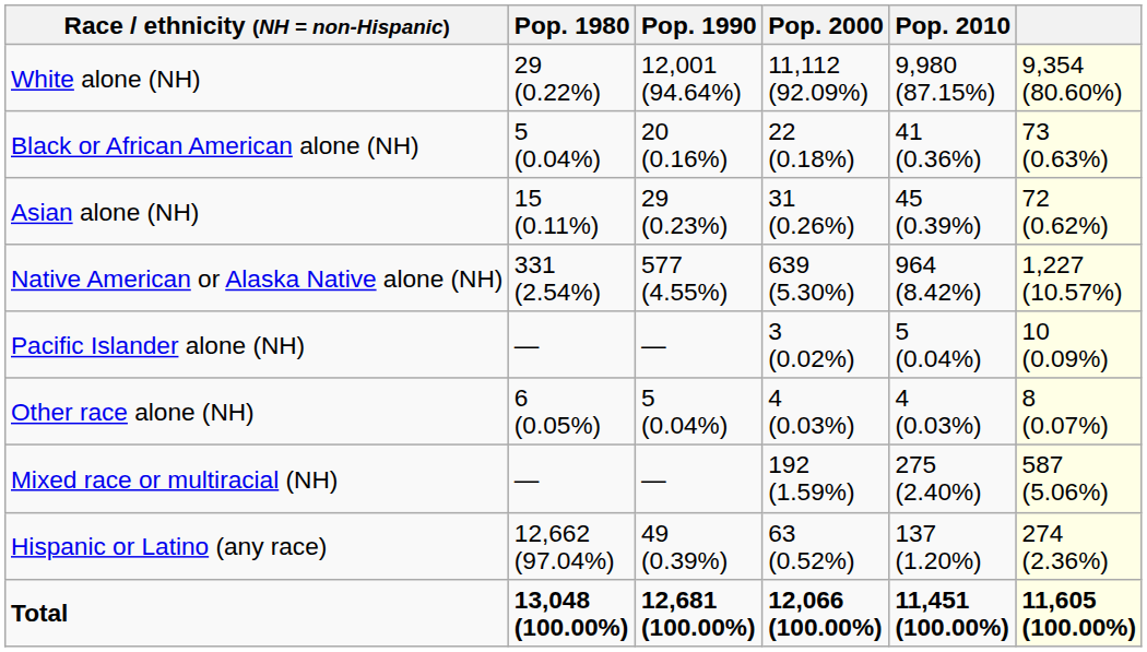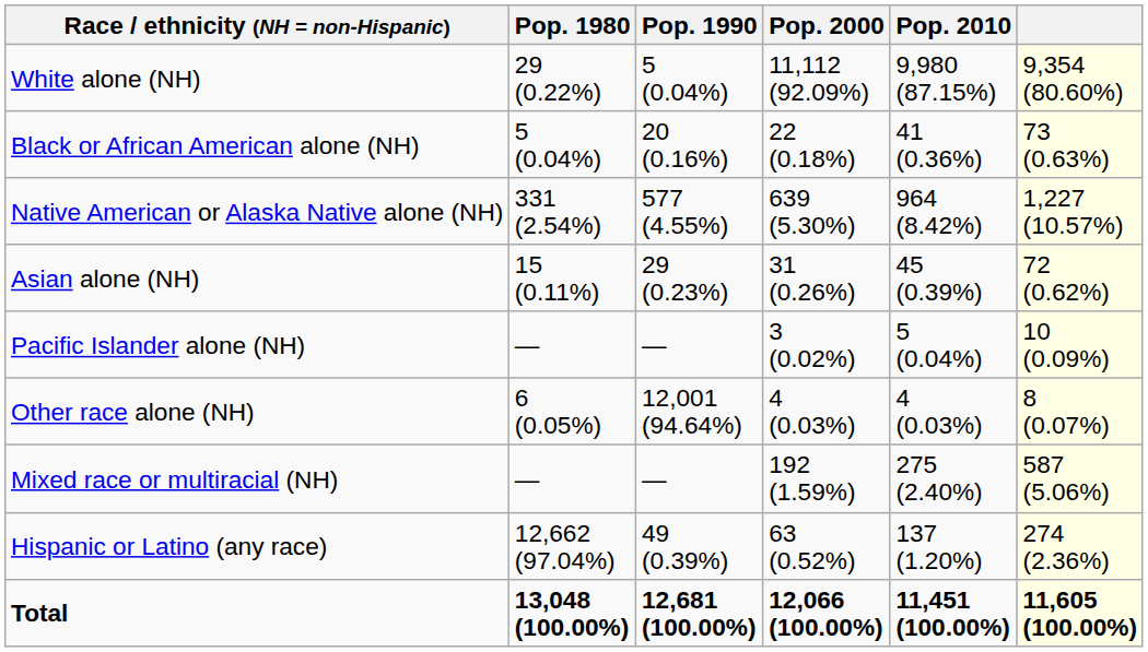White alone (NH) | Pop. 1990: 12,001 (94.64%) -> 5 (0.04%)
rows swapped: Native American or Alaska Native alone (NH) <-> Asian alone (NH)
Other race alone (NH) | Pop. 1990: 5 (0.04%) -> 12,001 (94.64%)
